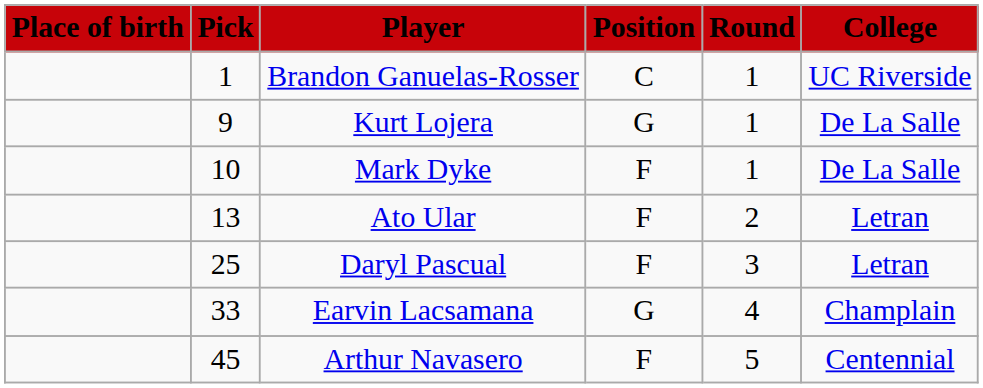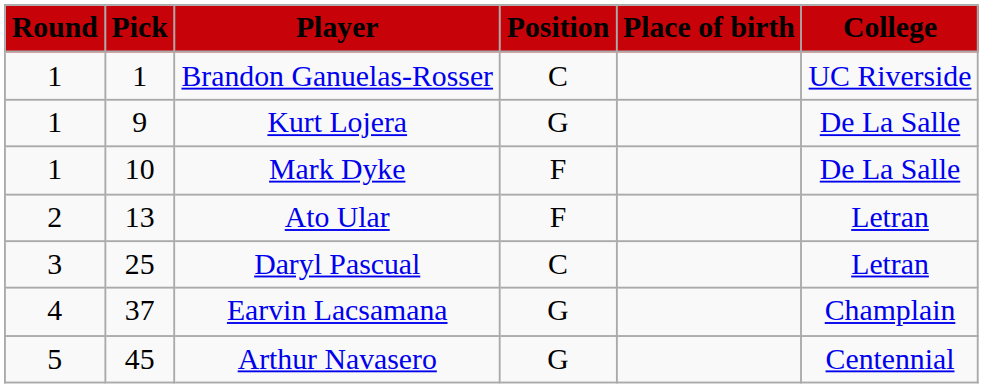columns swapped: Round <-> Place of birth
Daryl Pascual | Position: F -> C
Earvin Lacsamana | Pick: 33 -> 37
Arthur Navasero | Position: F -> G
